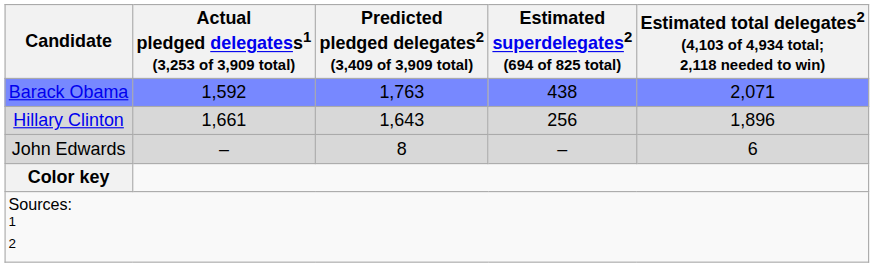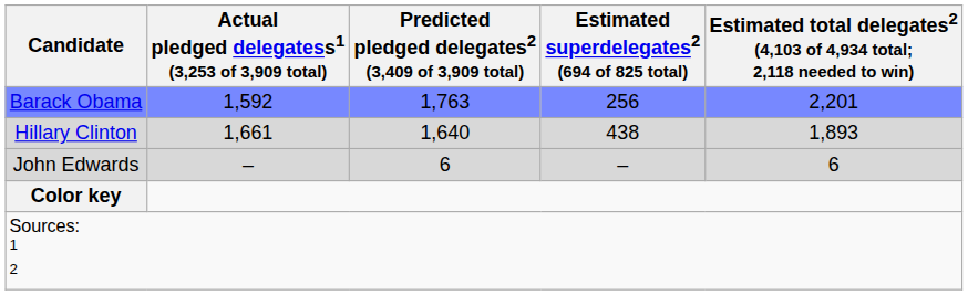Barack Obama | Estimated superdelegates2 (694 of 825 total): 438 -> 256
Barack Obama | column 5: 2,071 -> 2,201
Hillary Clinton | Predicted pledged delegates2 (3,409 of 3,909 total): 1,643 -> 1,640
Hillary Clinton | Estimated superdelegates2 (694 of 825 total): 256 -> 438
Hillary Clinton | column 5: 1,896 -> 1,893
John Edwards | Predicted pledged delegates2 (3,409 of 3,909 total): 8 -> 6
